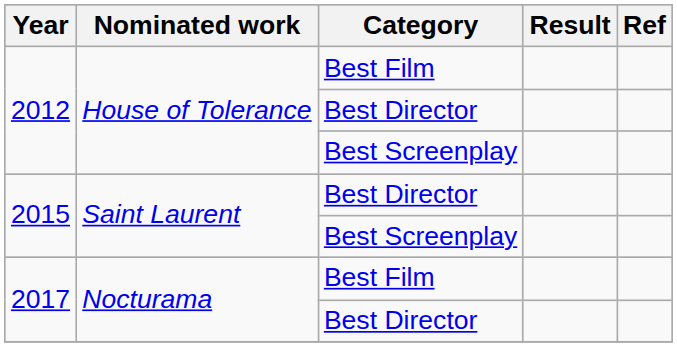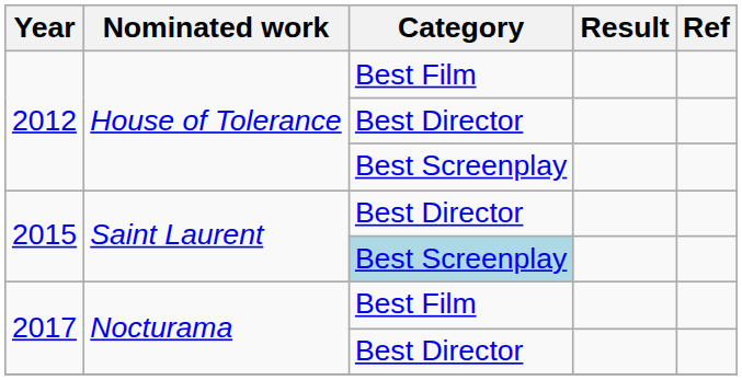2015 / Best Screenplay | Category: no background -> lightblue background
